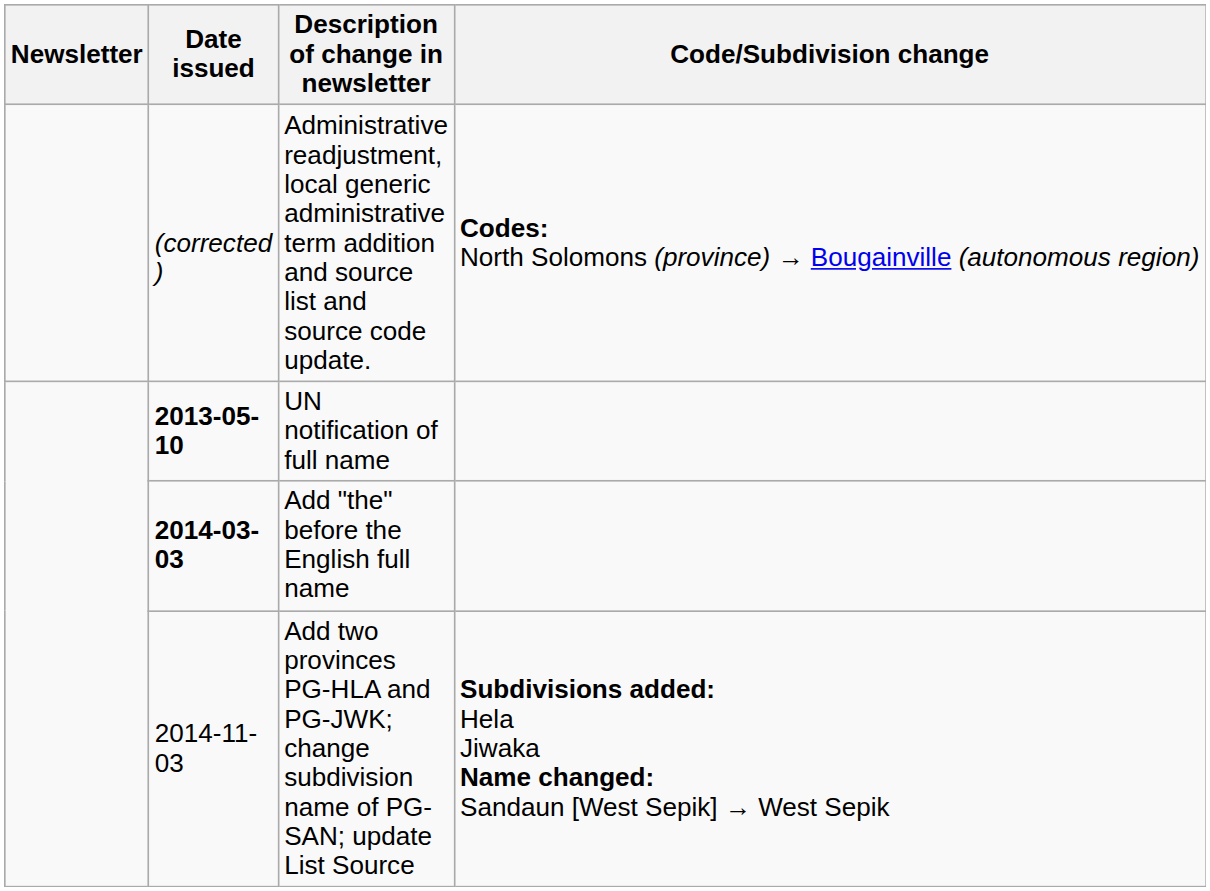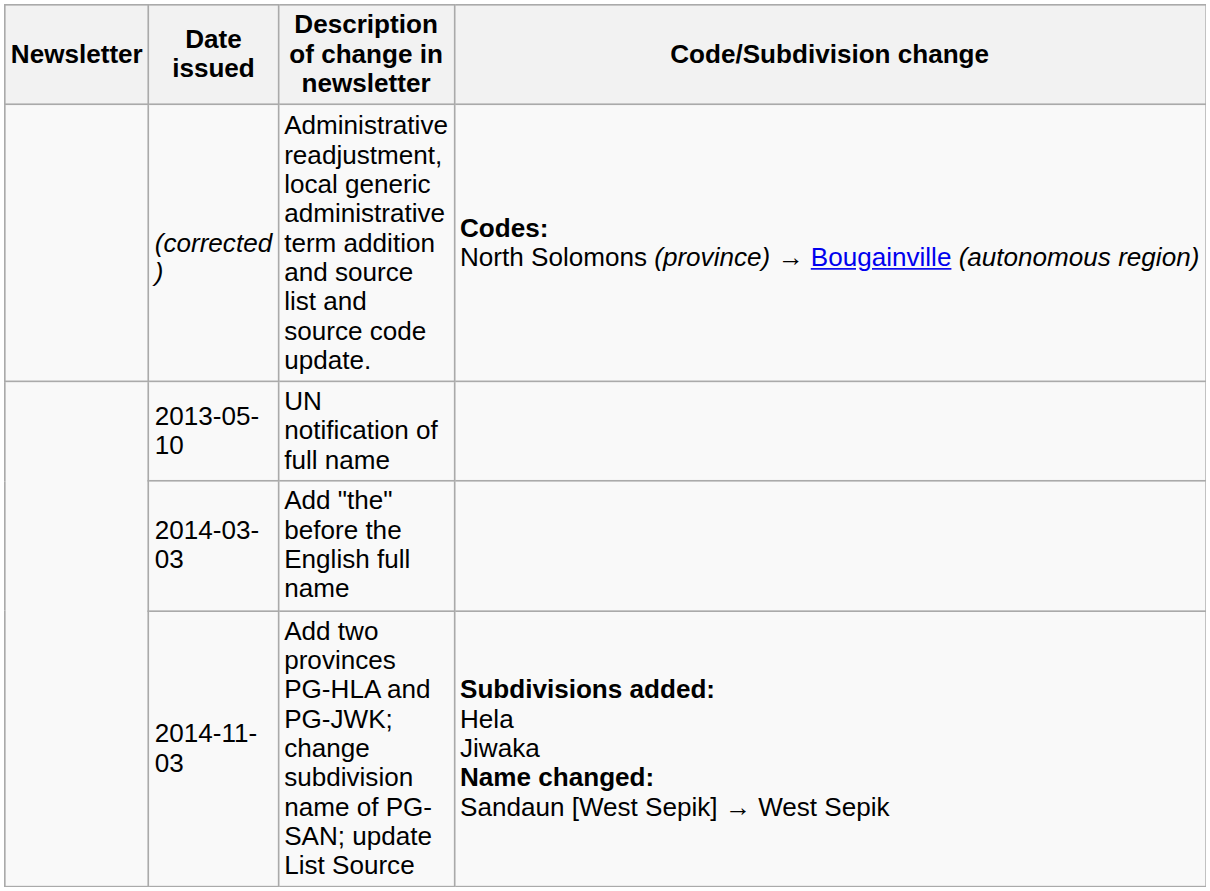UN notification of full name | Date issued: bold -> normal
Add "the" before the English full name | Date issued: bold -> normal
